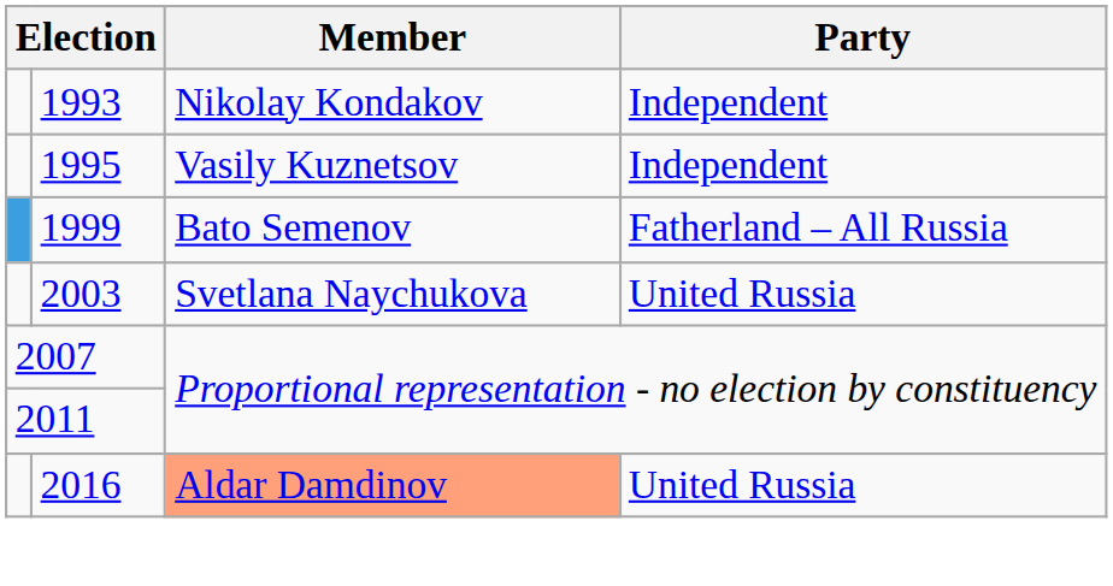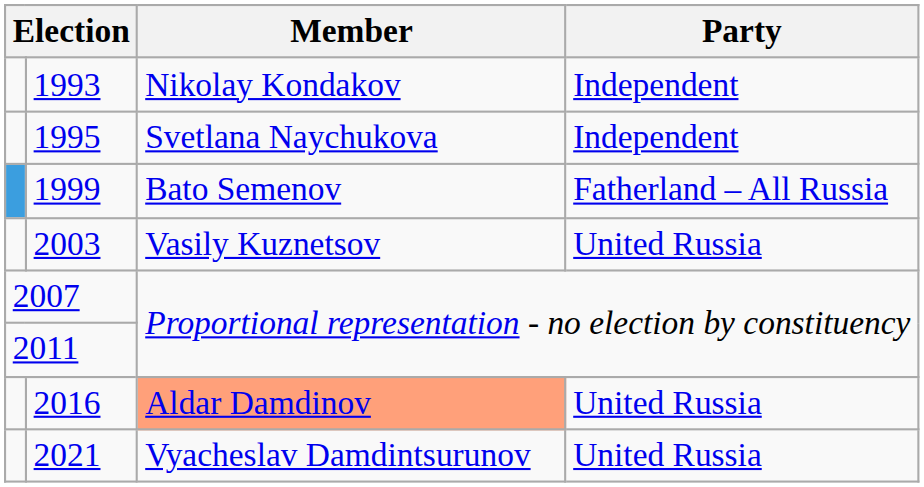1995 | Member: Vasily Kuznetsov -> Svetlana Naychukova
2003 | Member: Svetlana Naychukova -> Vasily Kuznetsov
+ row: 2021 | Vyacheslav Damdintsurunov | United Russia
